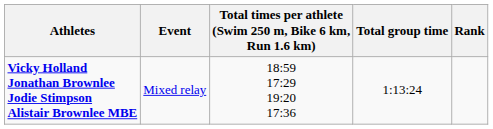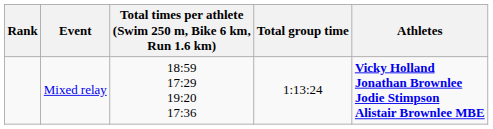columns swapped: Athletes <-> Rank
